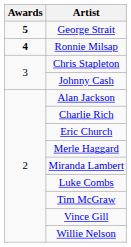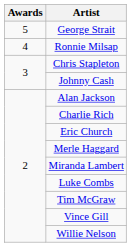George Strait | Awards: bold -> normal
Ronnie Milsap | Awards: bold -> normal
